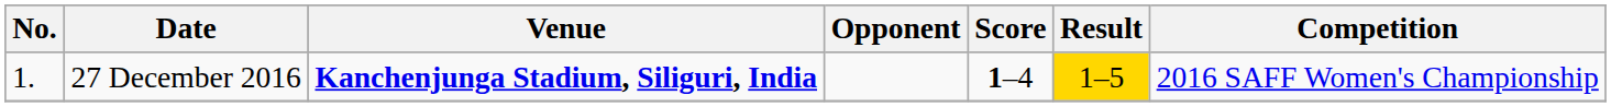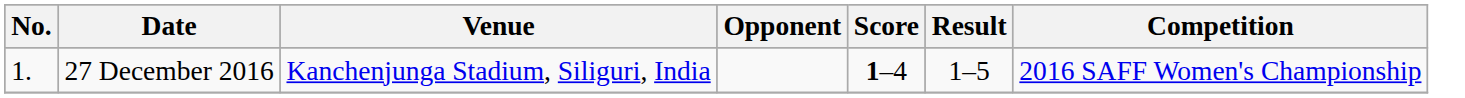27 December 2016 | Venue: bold -> normal
27 December 2016 | Result: gold background -> no background
